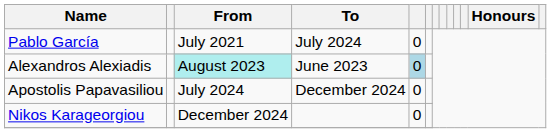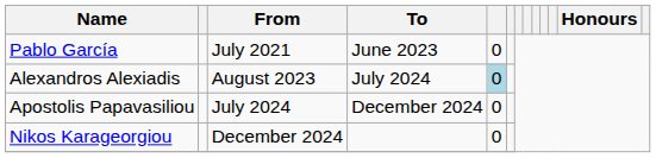Pablo García | To: July 2024 -> June 2023
Alexandros Alexiadis | From: paleturquoise background -> no background
Alexandros Alexiadis | To: June 2023 -> July 2024
